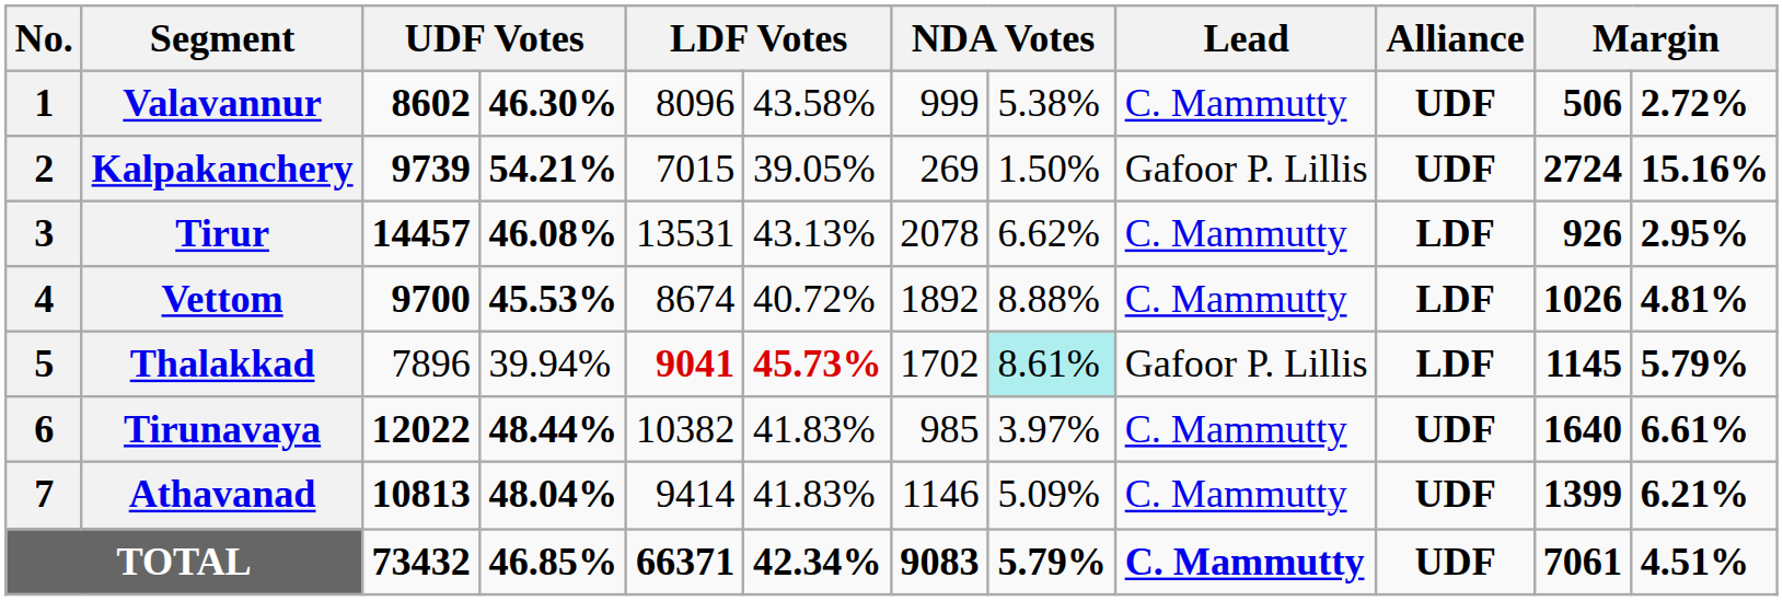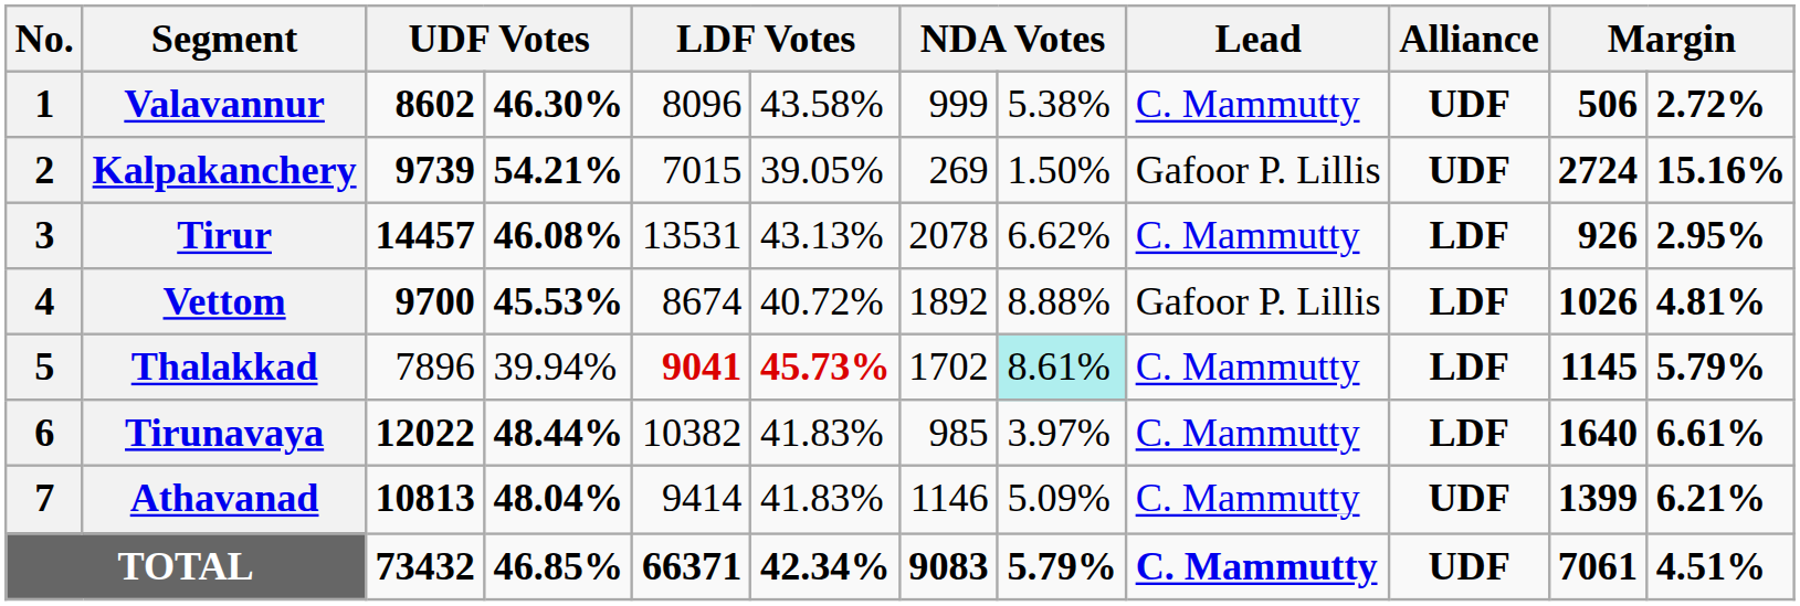Vettom | Lead: C. Mammutty -> Gafoor P. Lillis
Thalakkad | Lead: Gafoor P. Lillis -> C. Mammutty
Tirunavaya | Alliance: UDF -> LDF
